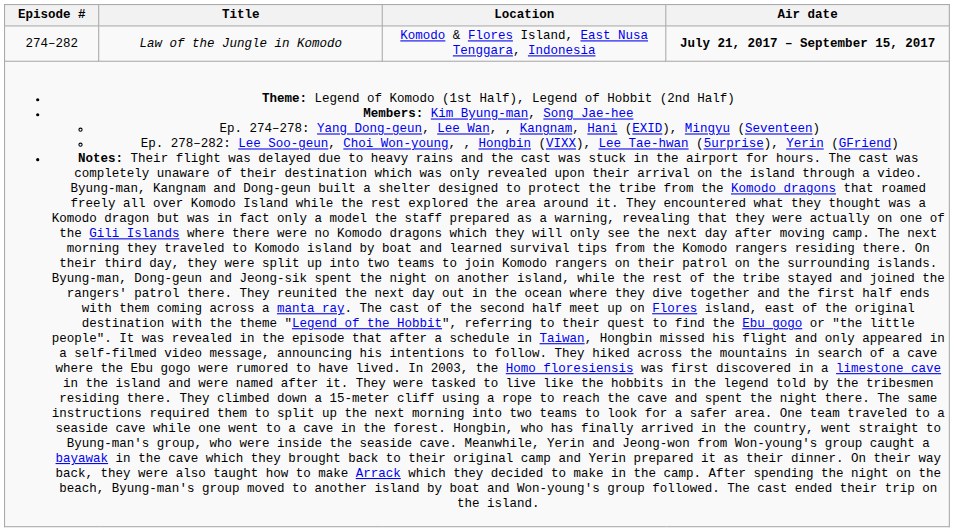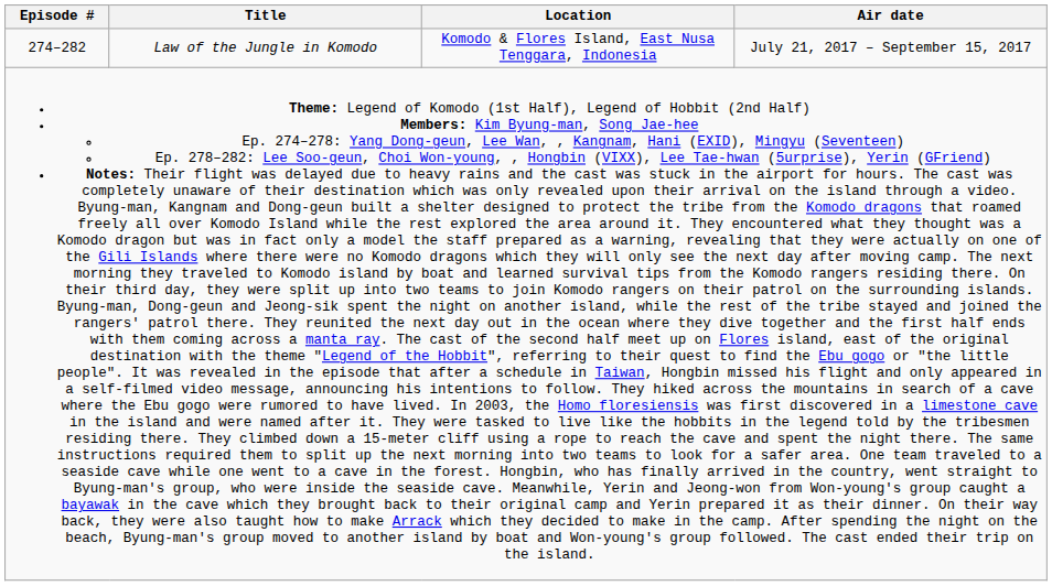274–282 | Air date: bold -> normal
